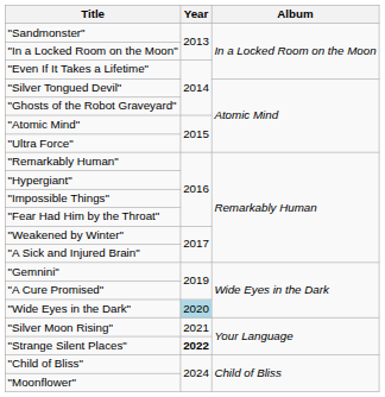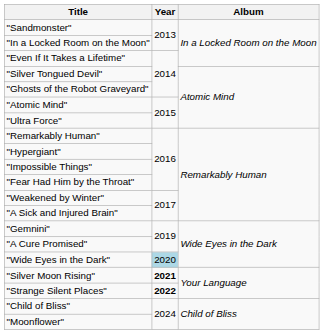"Silver Moon Rising" | Year: normal -> bold
